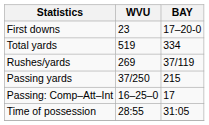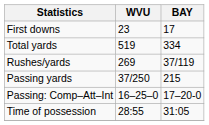First downs | BAY: 17–20-0 -> 17
Passing: Comp–Att–Int | BAY: 17 -> 17–20-0
